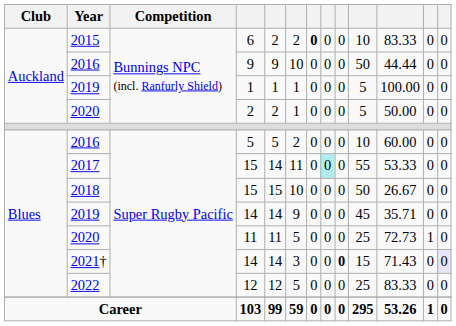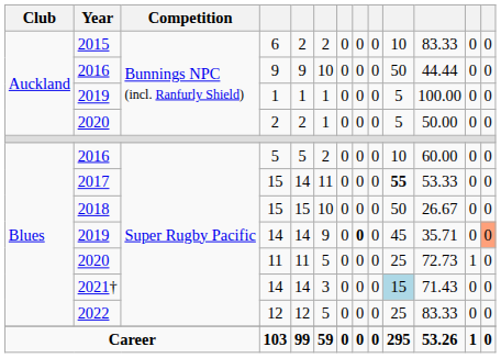6 | column 7: bold -> normal
2017 / 15 | column 8: paleturquoise background -> no background
2017 / 15 | column 10: normal -> bold
2019 / 14 | column 8: normal -> bold
2019 / 14 | column 13: no background -> lightsalmon background
2021† / 14 | column 9: bold -> normal
2021† / 14 | column 10: no background -> lightblue background
2021† / 14 | column 13: lavender background -> no background
